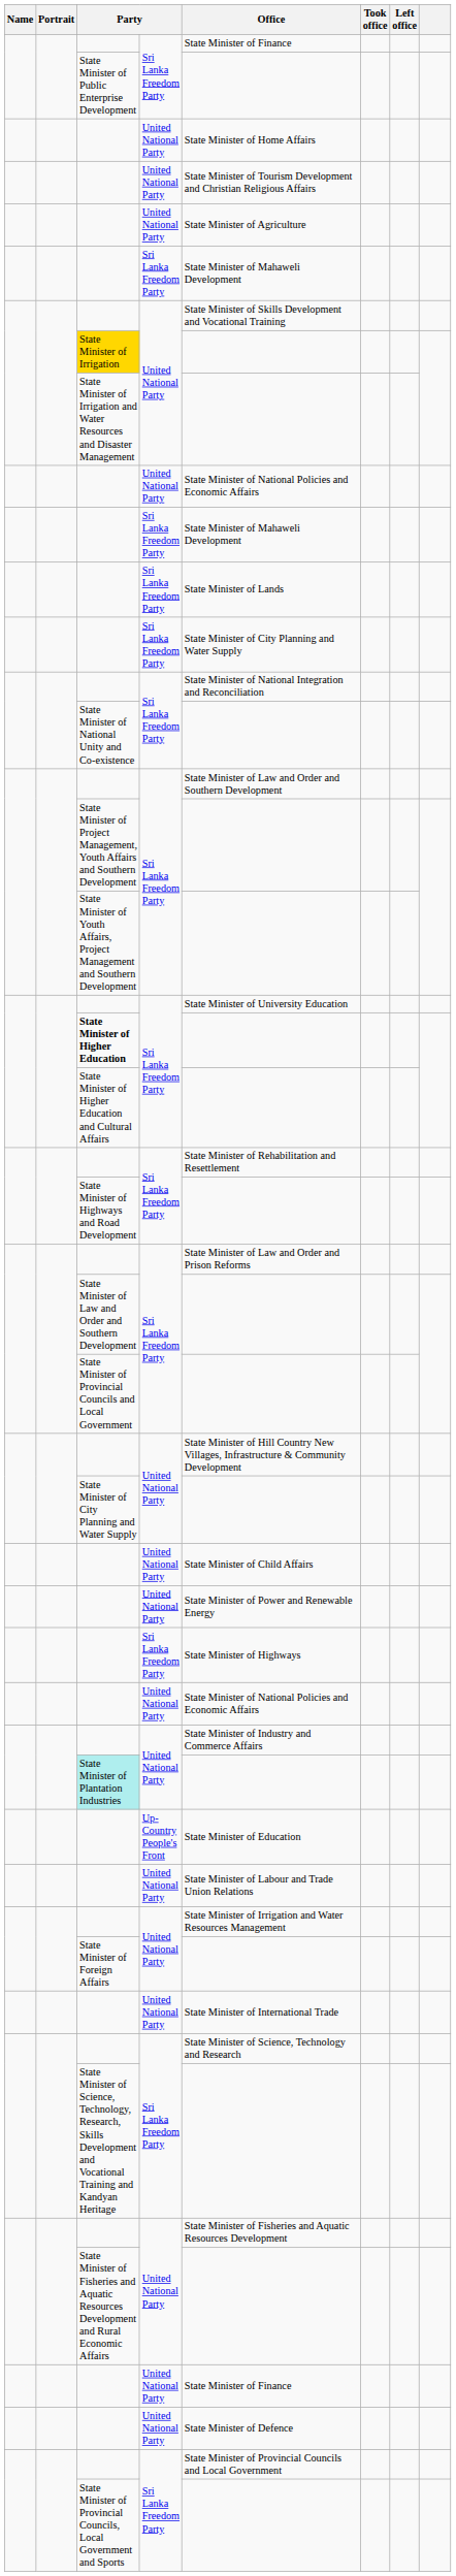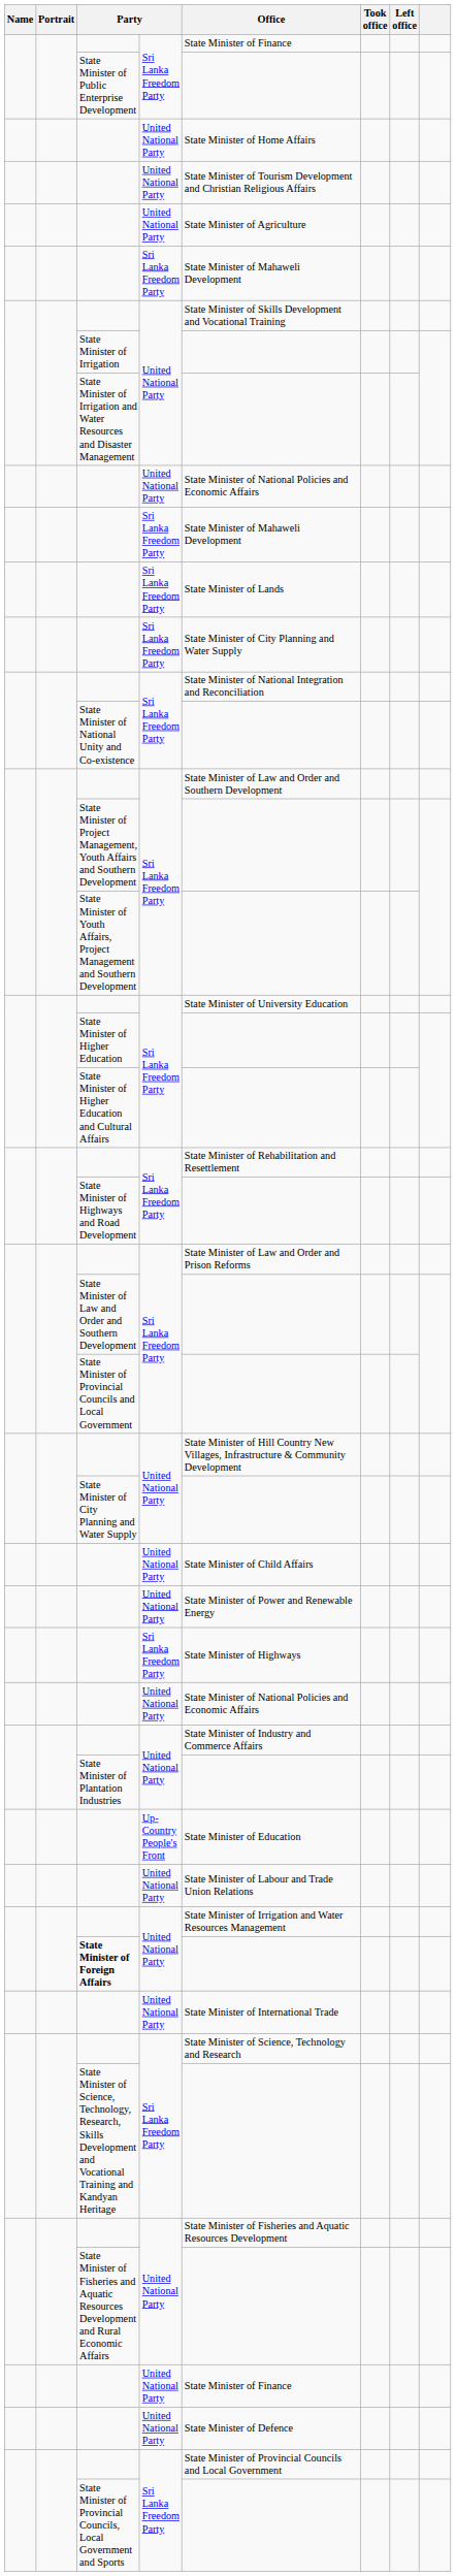State Minister of Irrigation | column 3: gold background -> no background
State Minister of Higher Education | column 3: bold -> normal
State Minister of Plantation Industries | column 3: paleturquoise background -> no background
State Minister of Foreign Affairs | column 3: normal -> bold
